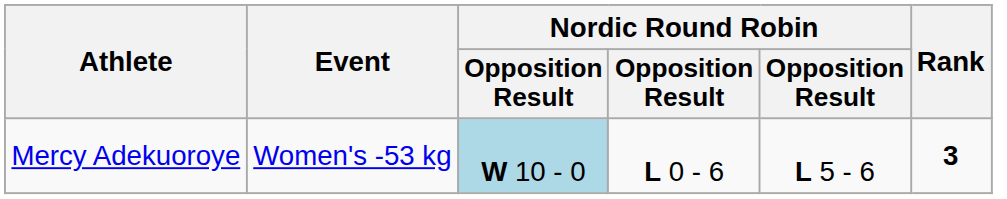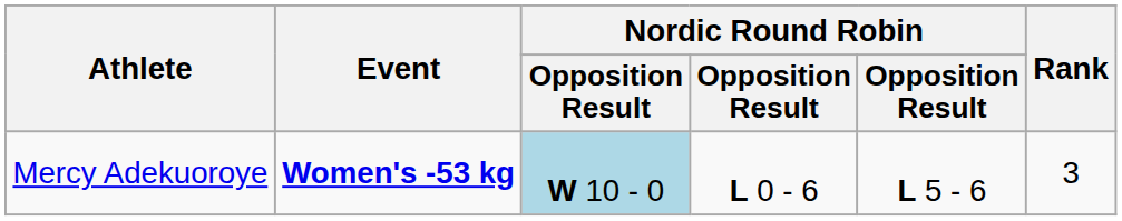Mercy Adekuoroye | Event: normal -> bold
Mercy Adekuoroye | Rank: bold -> normal
